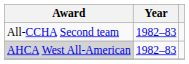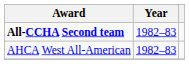row 2 | Award: normal -> bold
row 3 | Award: lightgrey background -> no background
